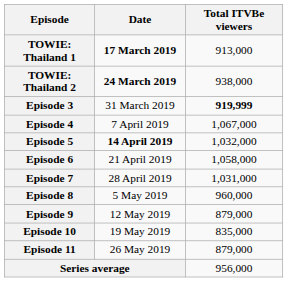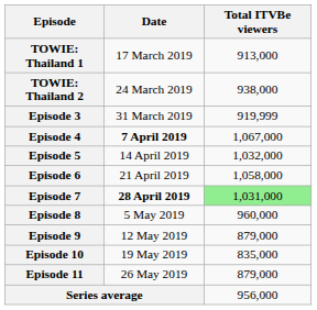TOWIE: Thailand 1 | Date: bold -> normal
TOWIE: Thailand 2 | Date: bold -> normal
Episode 3 | Total ITVBe viewers: bold -> normal
Episode 4 | Date: normal -> bold
Episode 5 | Date: bold -> normal
Episode 7 | Date: normal -> bold
Episode 7 | Total ITVBe viewers: no background -> lightgreen background
